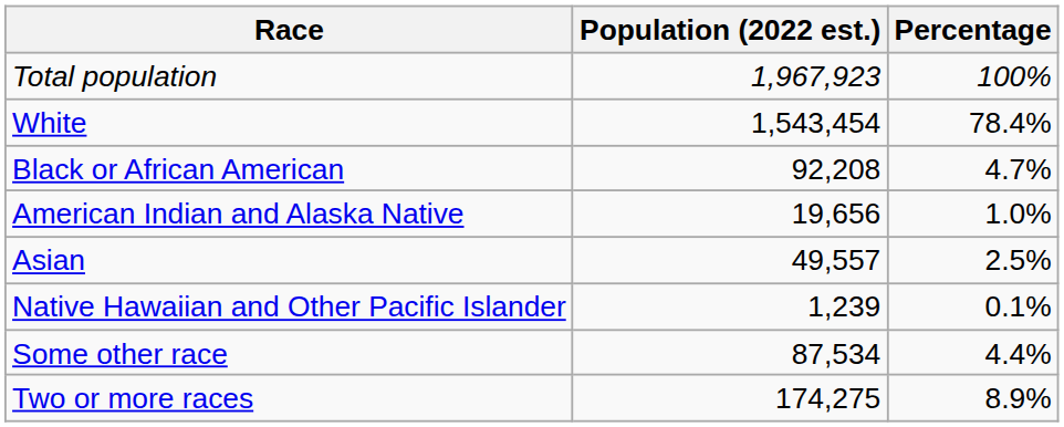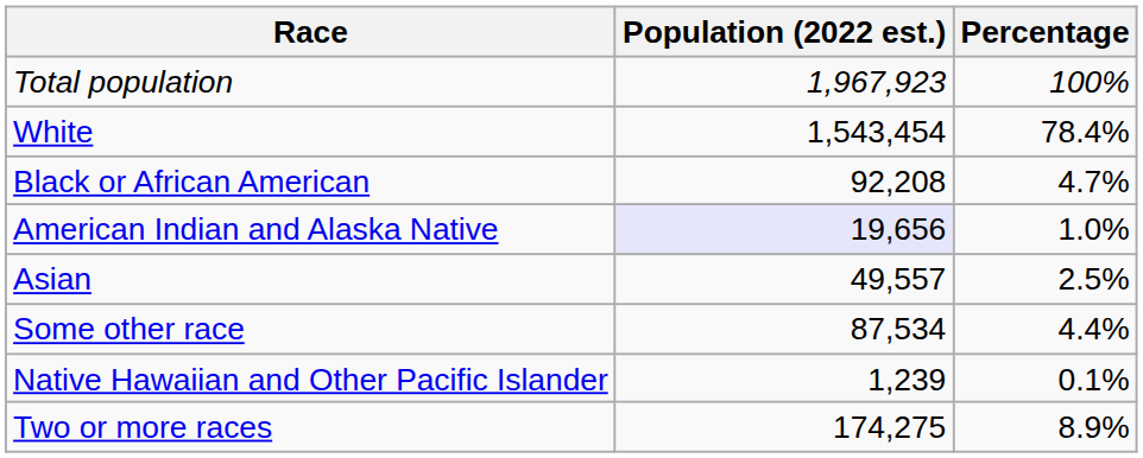American Indian and Alaska Native | Population (2022 est.): no background -> lavender background
rows swapped: Native Hawaiian and Other Pacific Islander <-> Some other race
